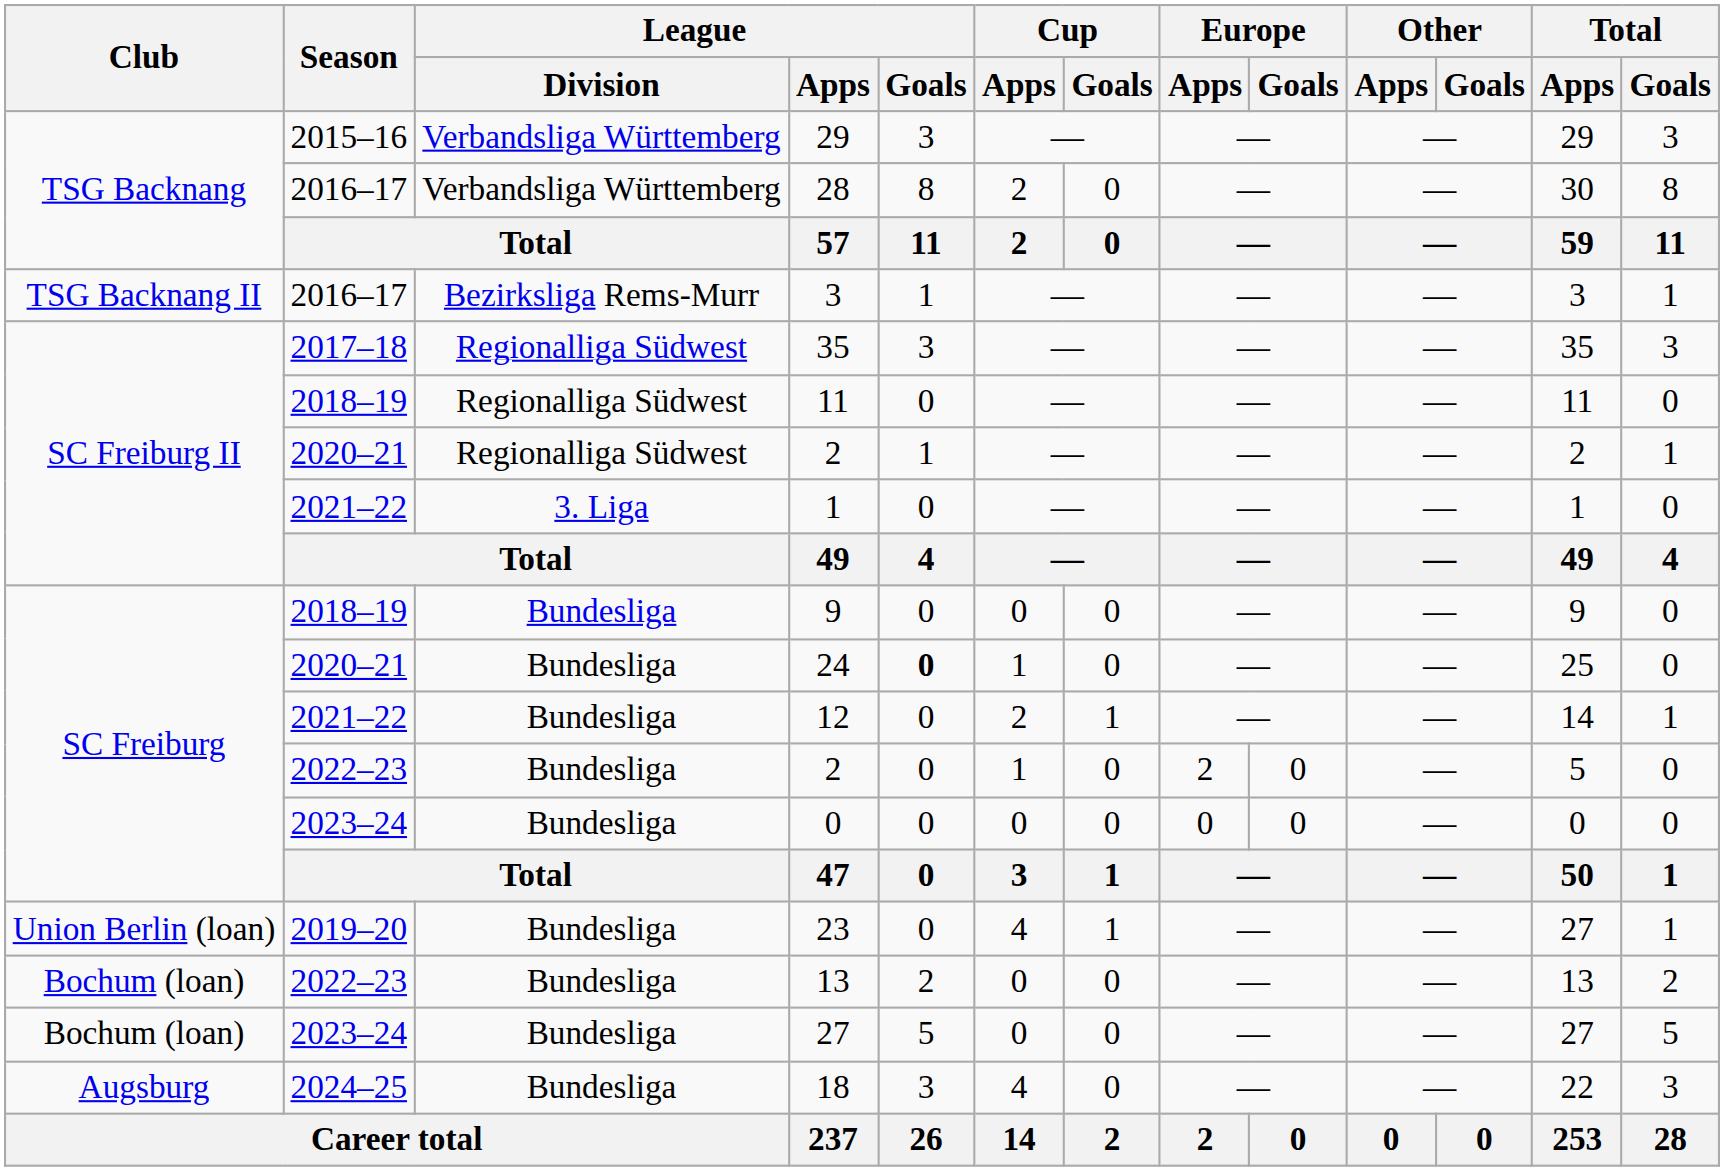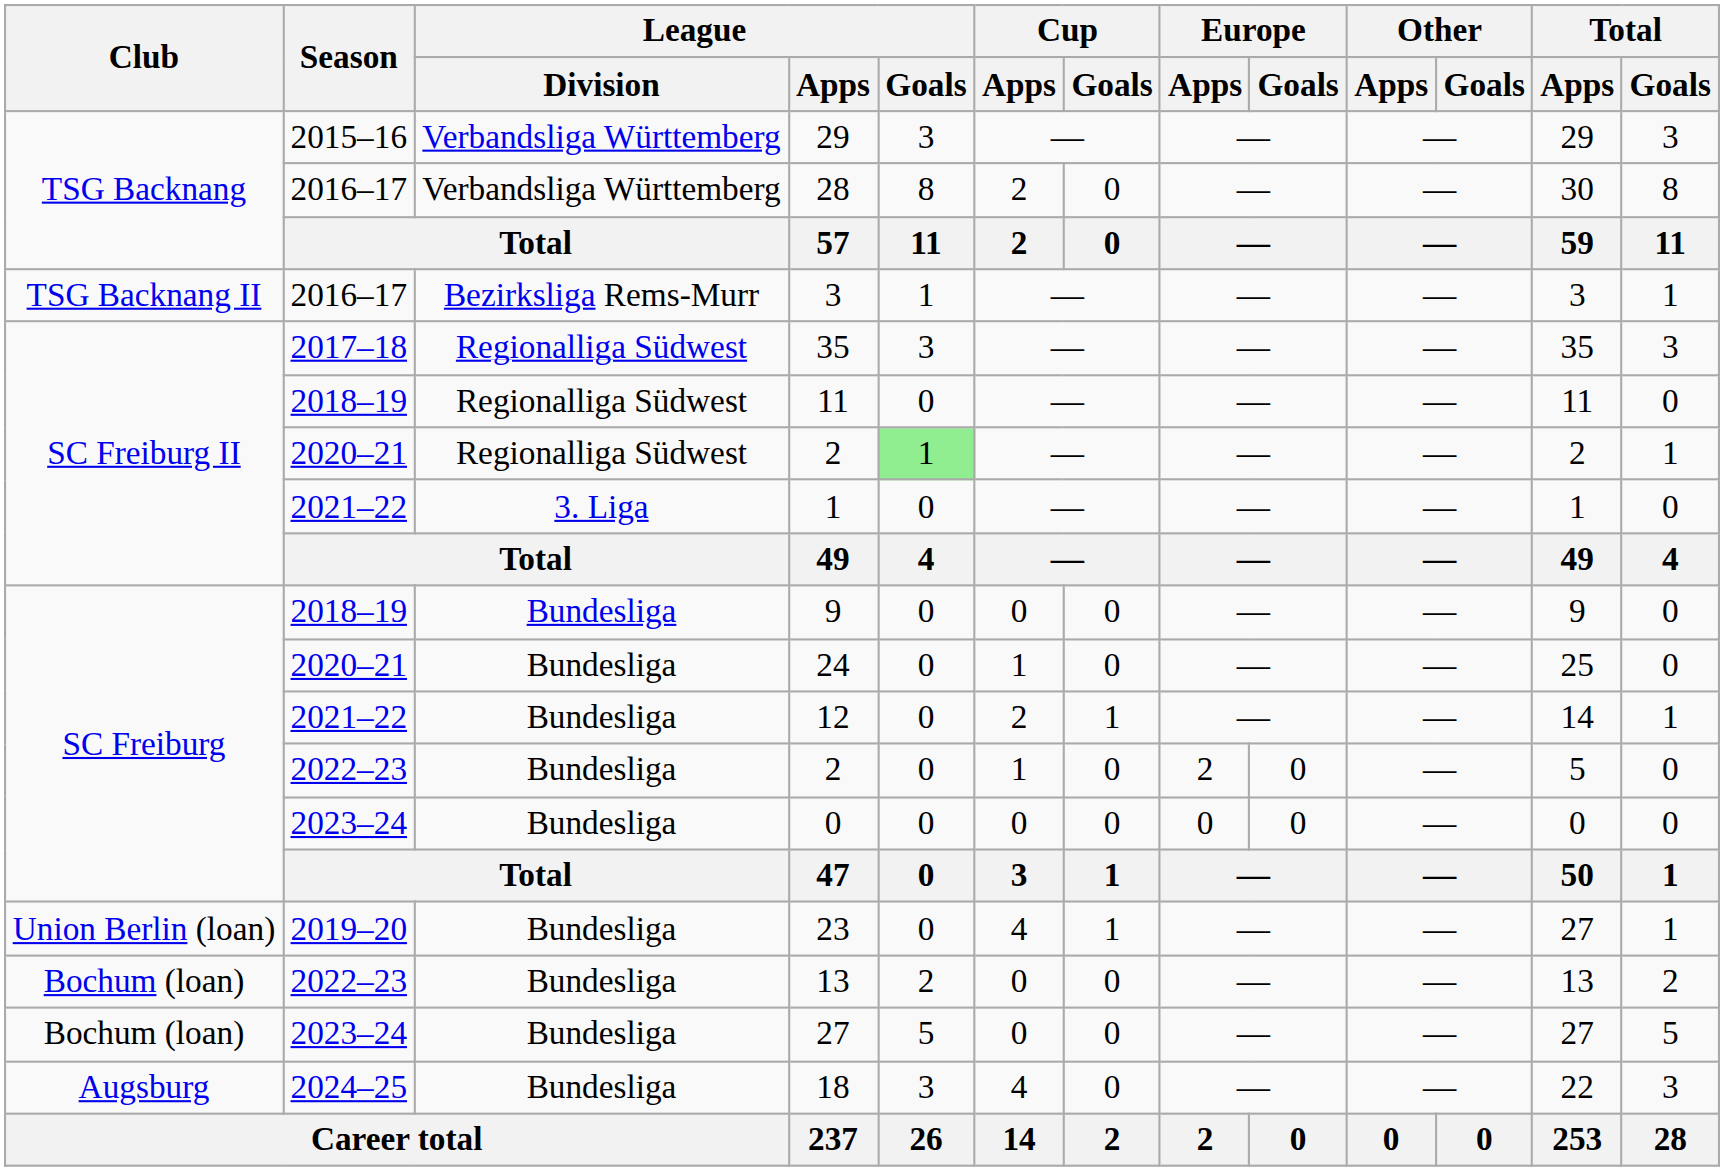2020–21 / 2 | League / Goals: no background -> lightgreen background
24 | League / Goals: bold -> normal
